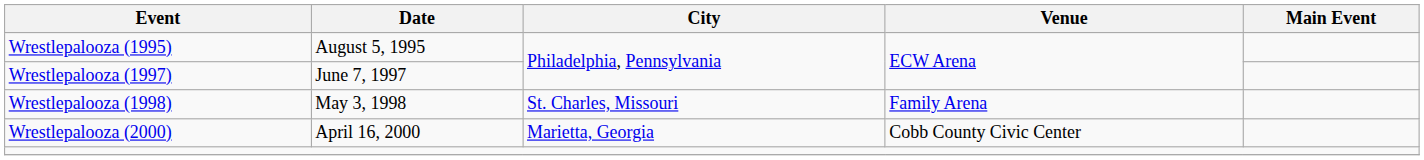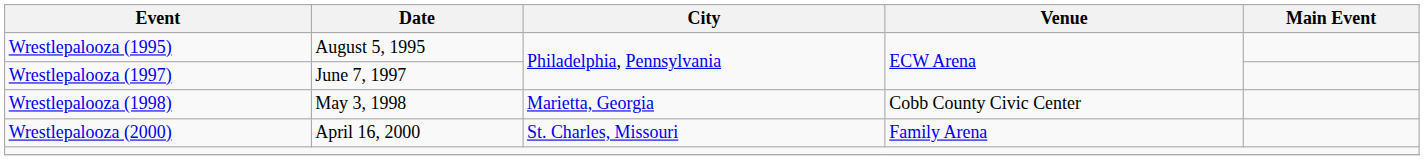Wrestlepalooza (1998) | City: St. Charles, Missouri -> Marietta, Georgia
Wrestlepalooza (1998) | Venue: Family Arena -> Cobb County Civic Center
Wrestlepalooza (2000) | City: Marietta, Georgia -> St. Charles, Missouri
Wrestlepalooza (2000) | Venue: Cobb County Civic Center -> Family Arena
